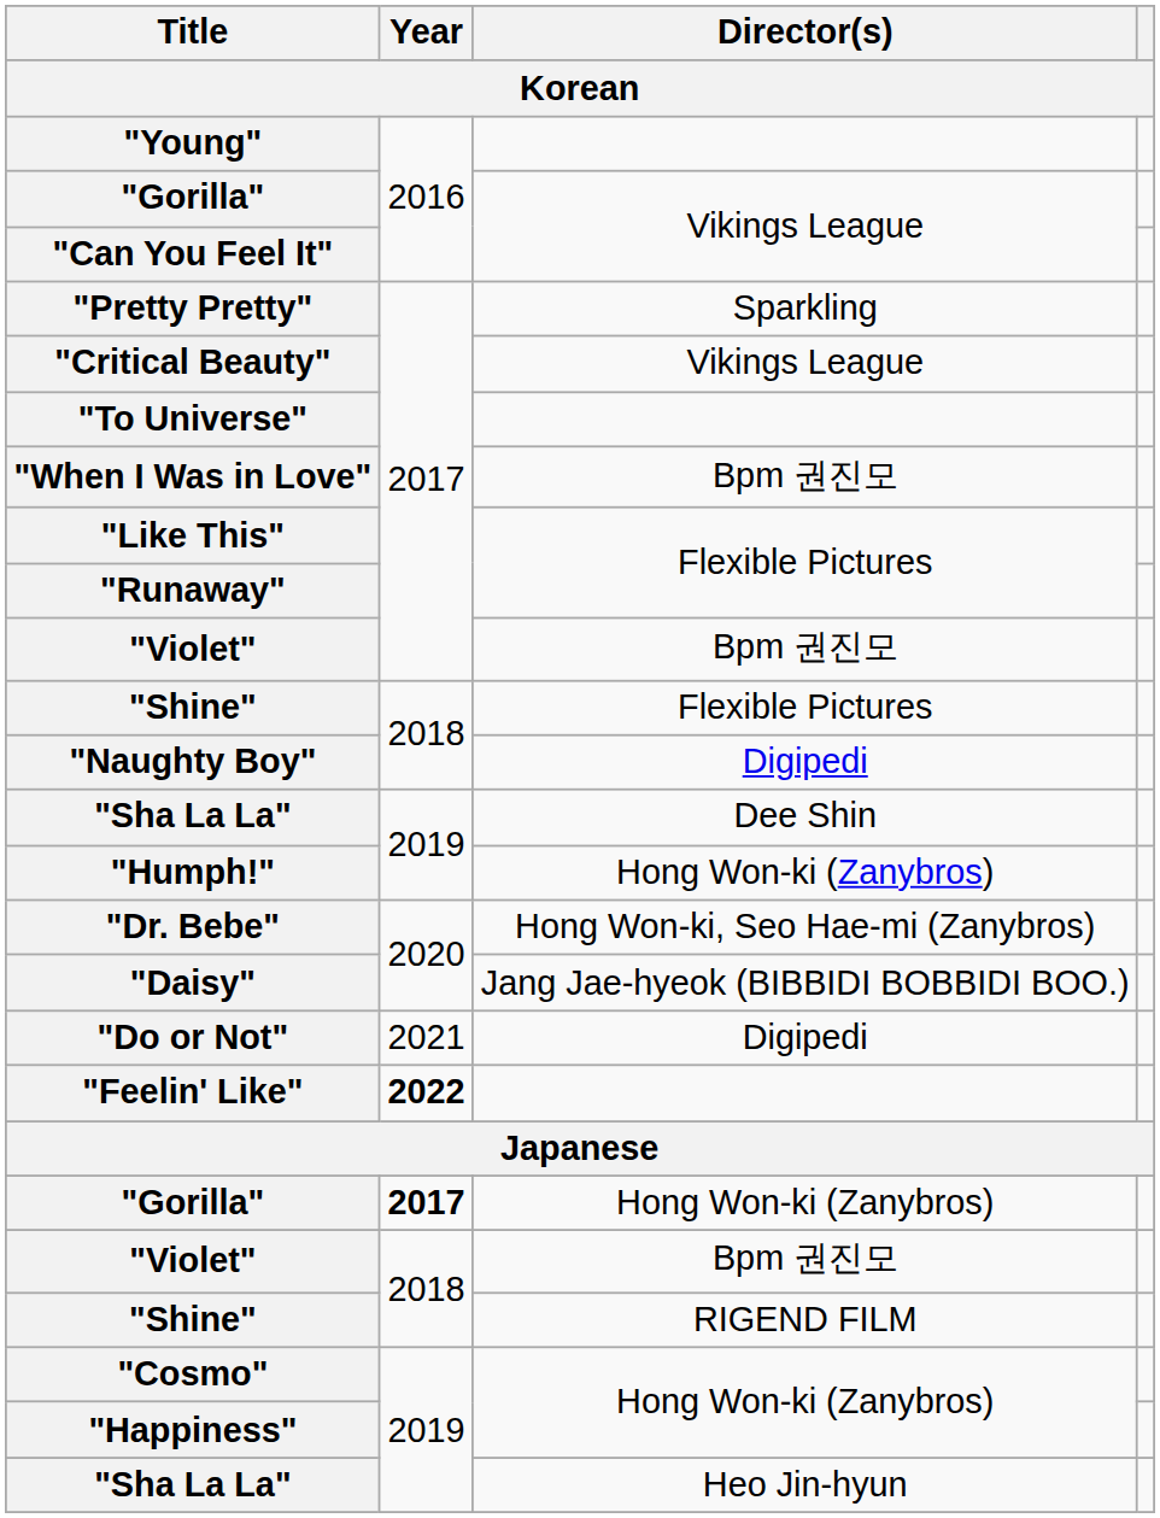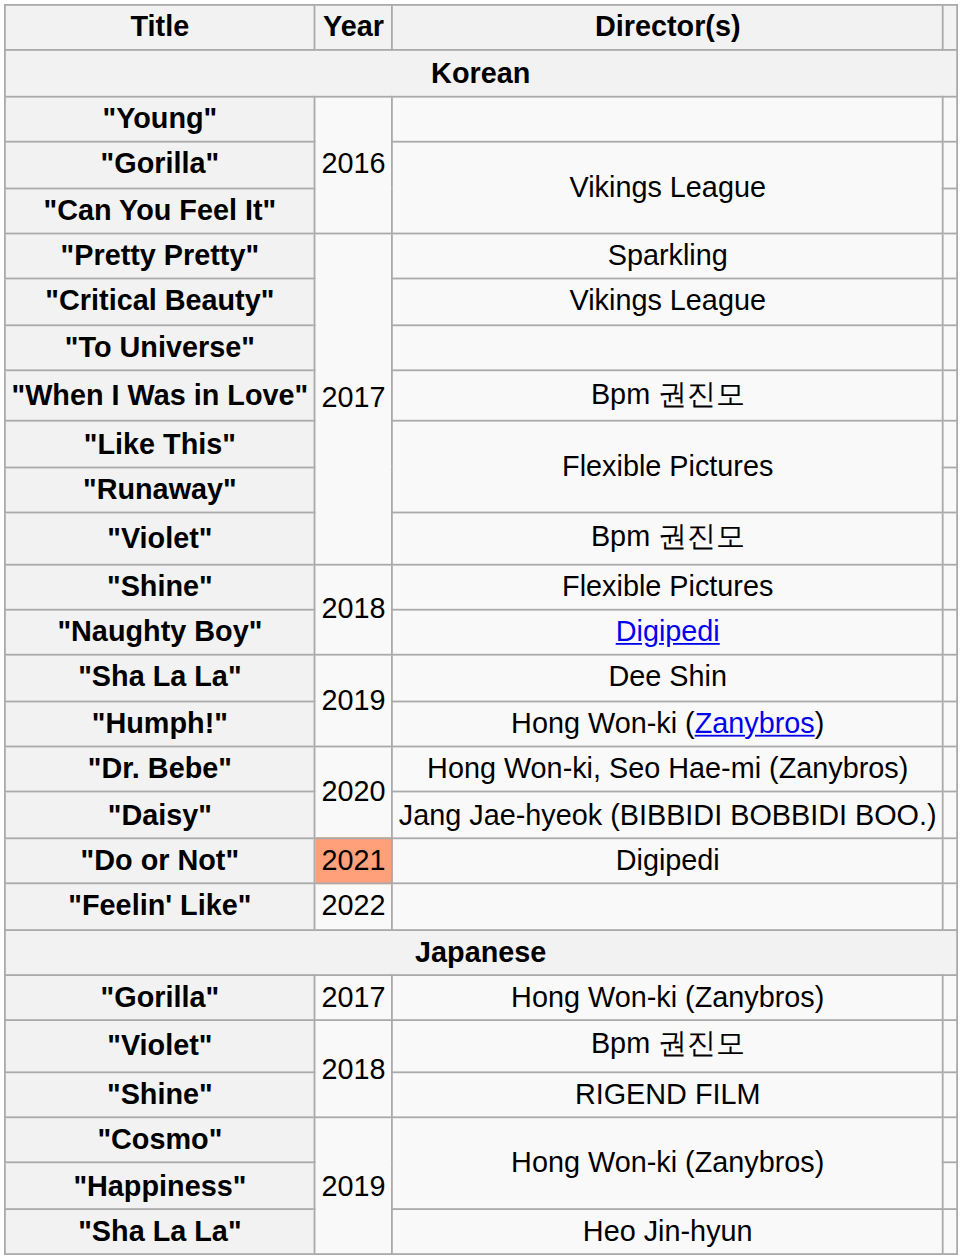"Do or Not" | Year: no background -> lightsalmon background
"Feelin' Like" | Year: bold -> normal
"Gorilla" / Hong Won-ki (Zanybros) | Year: bold -> normal
